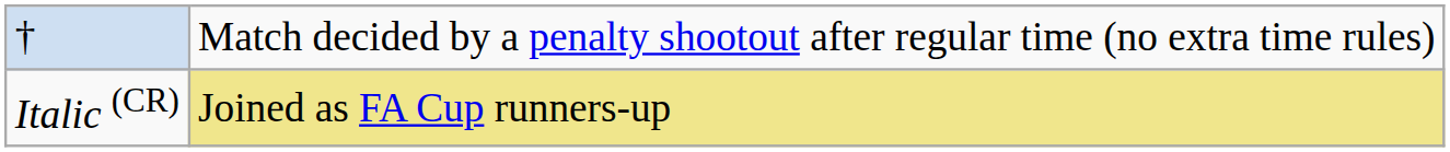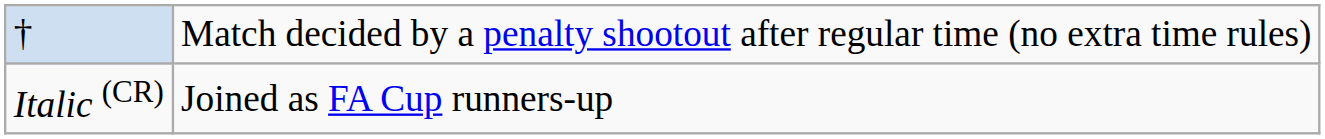Italic (CR) | column 2: khaki background -> no background
